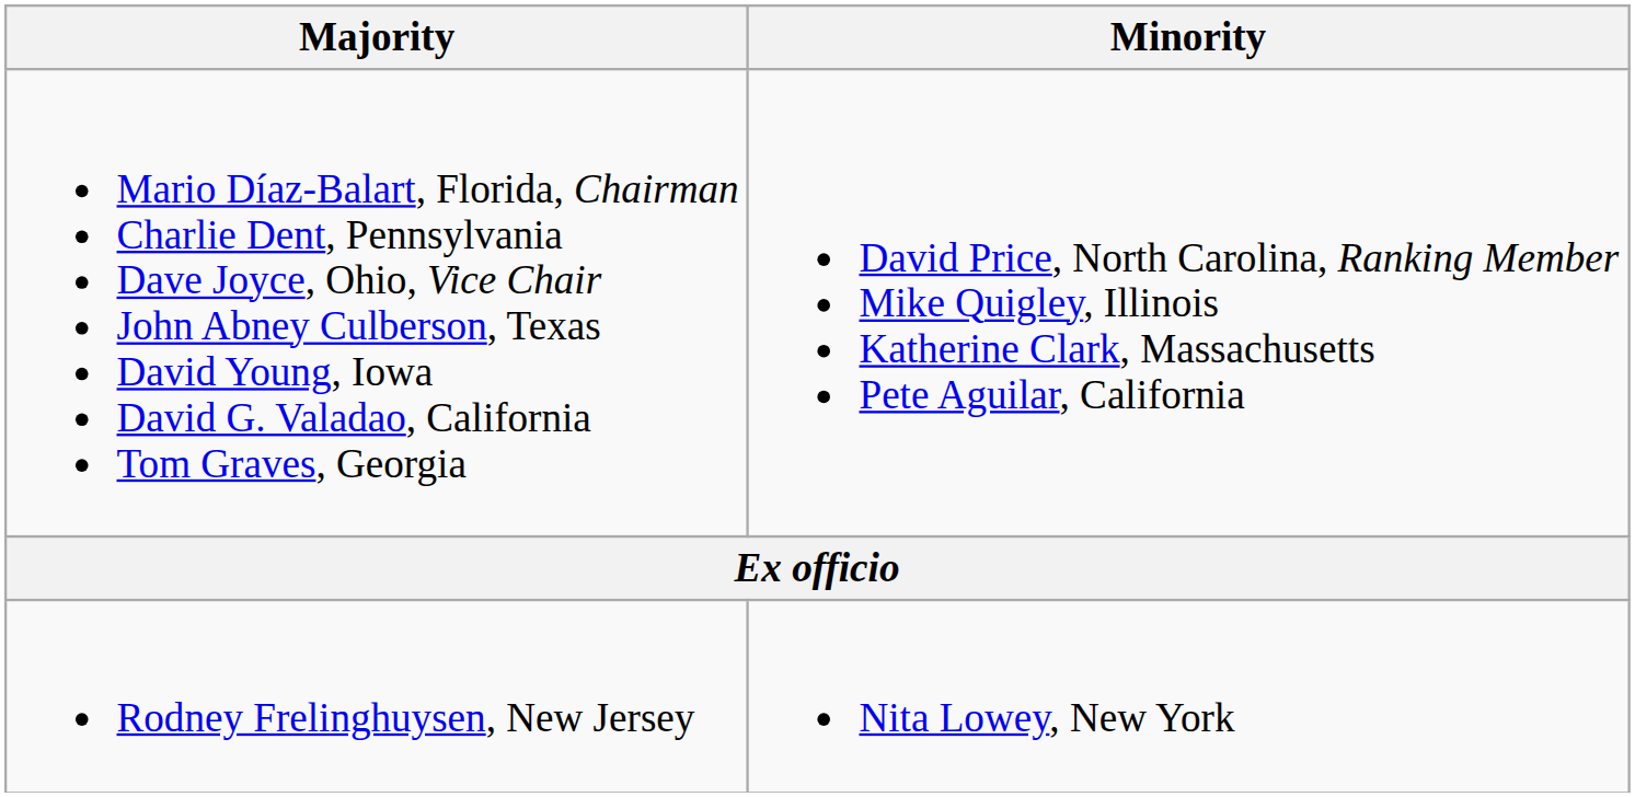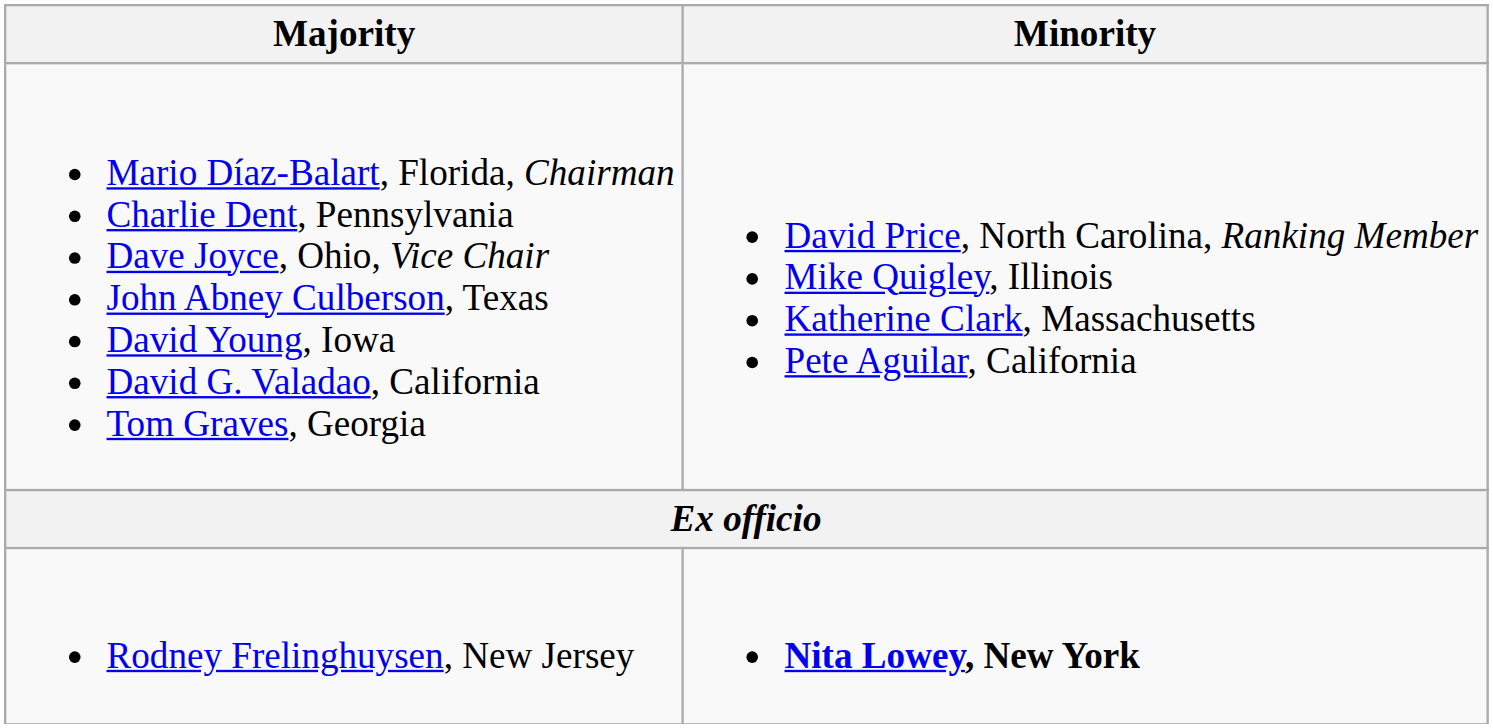Rodney Frelinghuysen, New Jersey | Minority: normal -> bold
